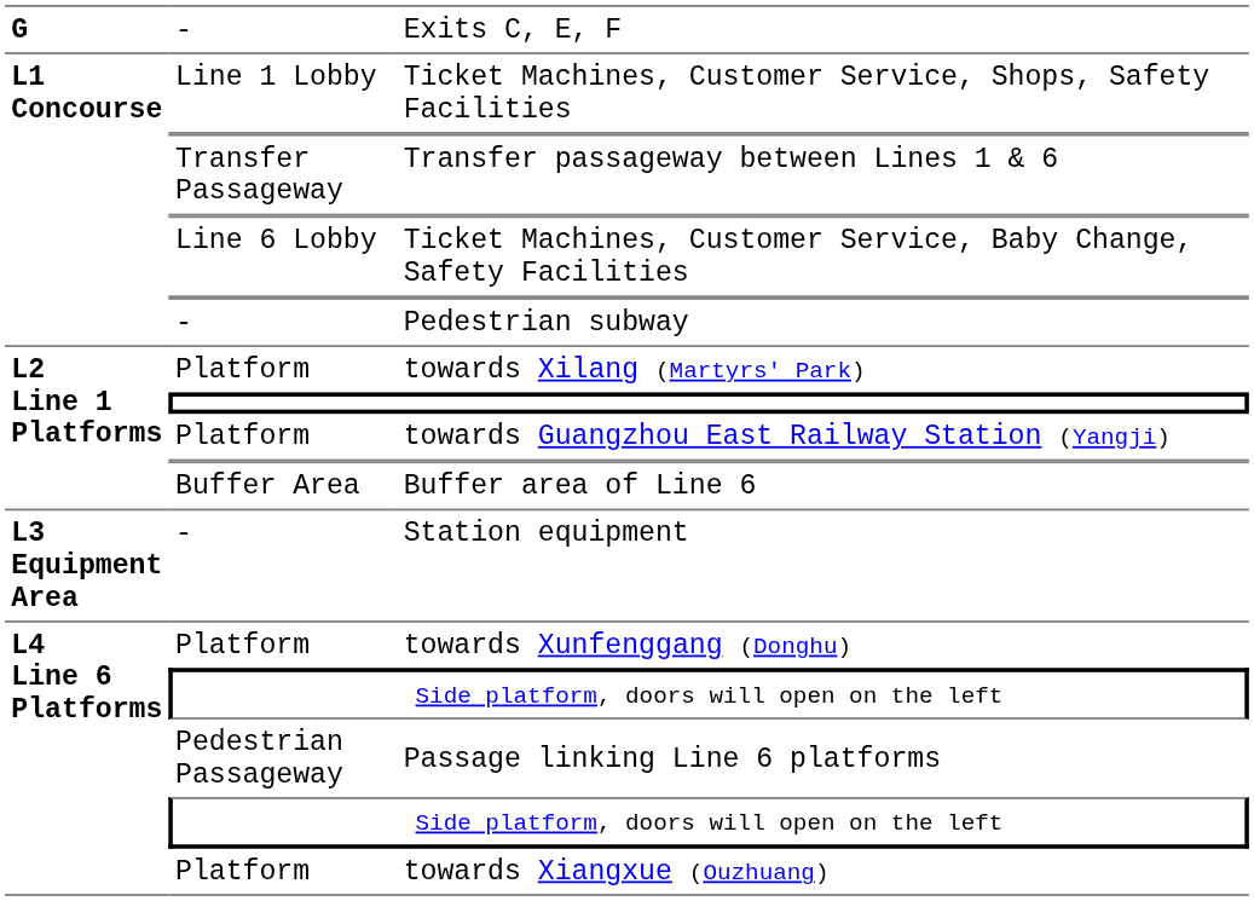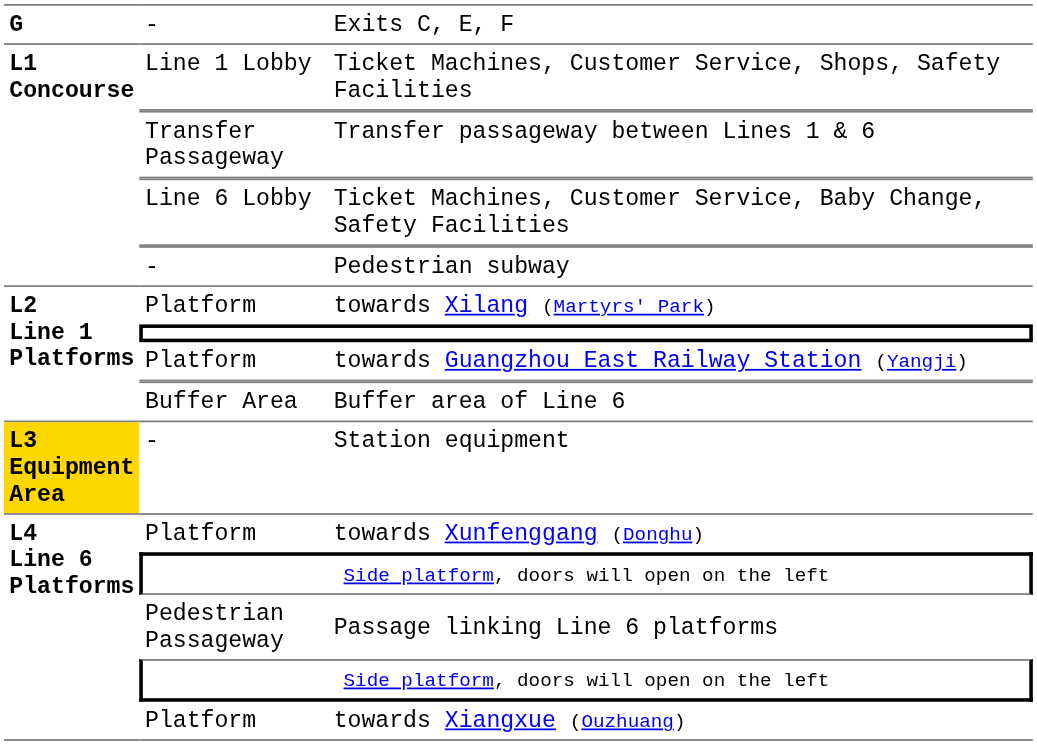Station equipment | column 1: no background -> gold background
